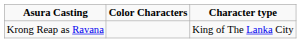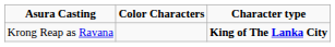Krong Reap as Ravana | column 3: normal -> bold
